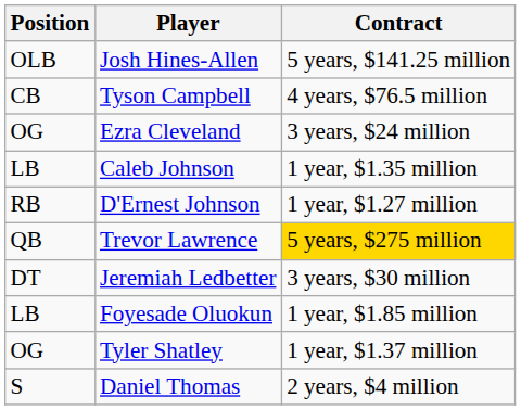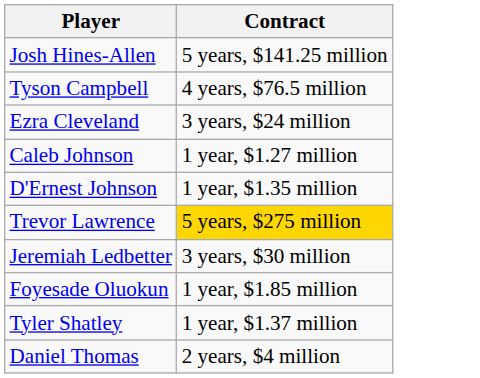- column: Position | OLB | CB | OG | LB | RB | QB | DT | LB | OG | S
Caleb Johnson | Contract: 1 year, $1.35 million -> 1 year, $1.27 million
D'Ernest Johnson | Contract: 1 year, $1.27 million -> 1 year, $1.35 million
